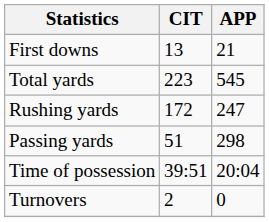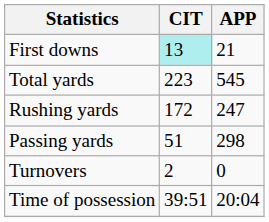First downs | CIT: no background -> paleturquoise background
rows swapped: Turnovers <-> Time of possession
